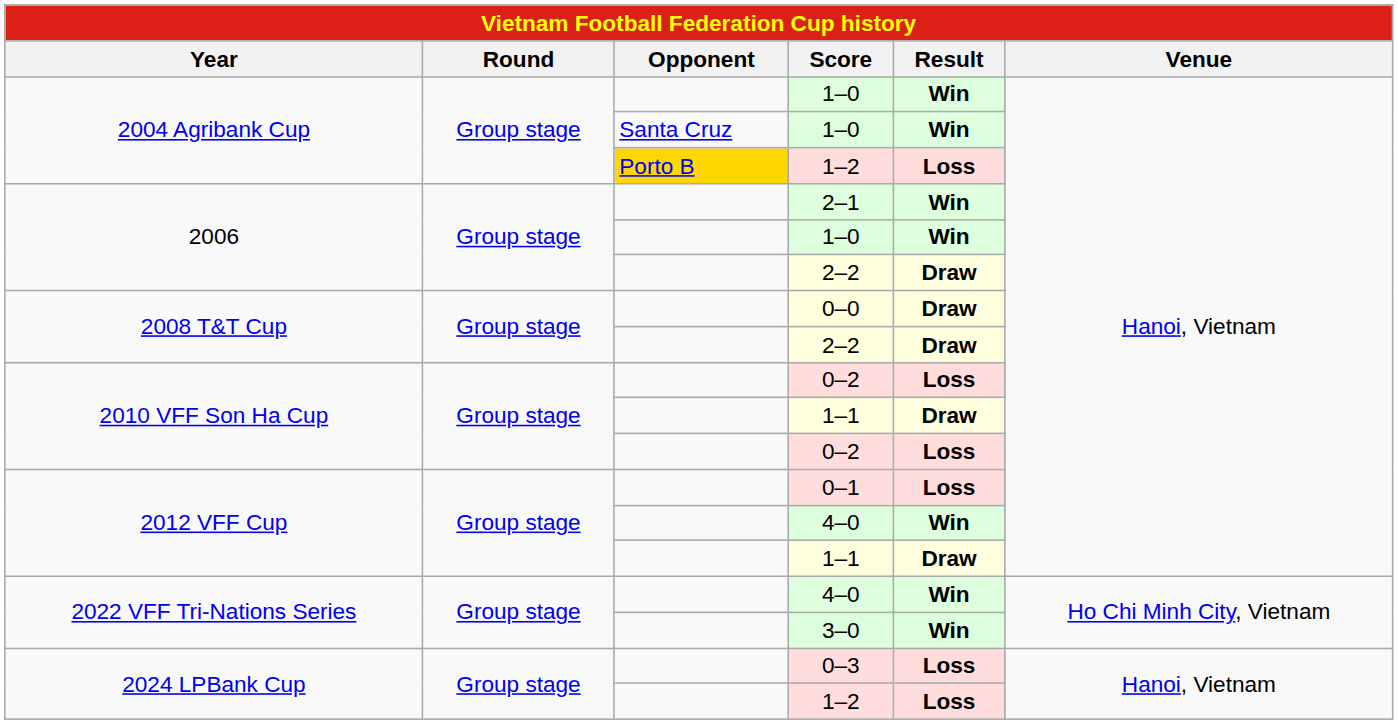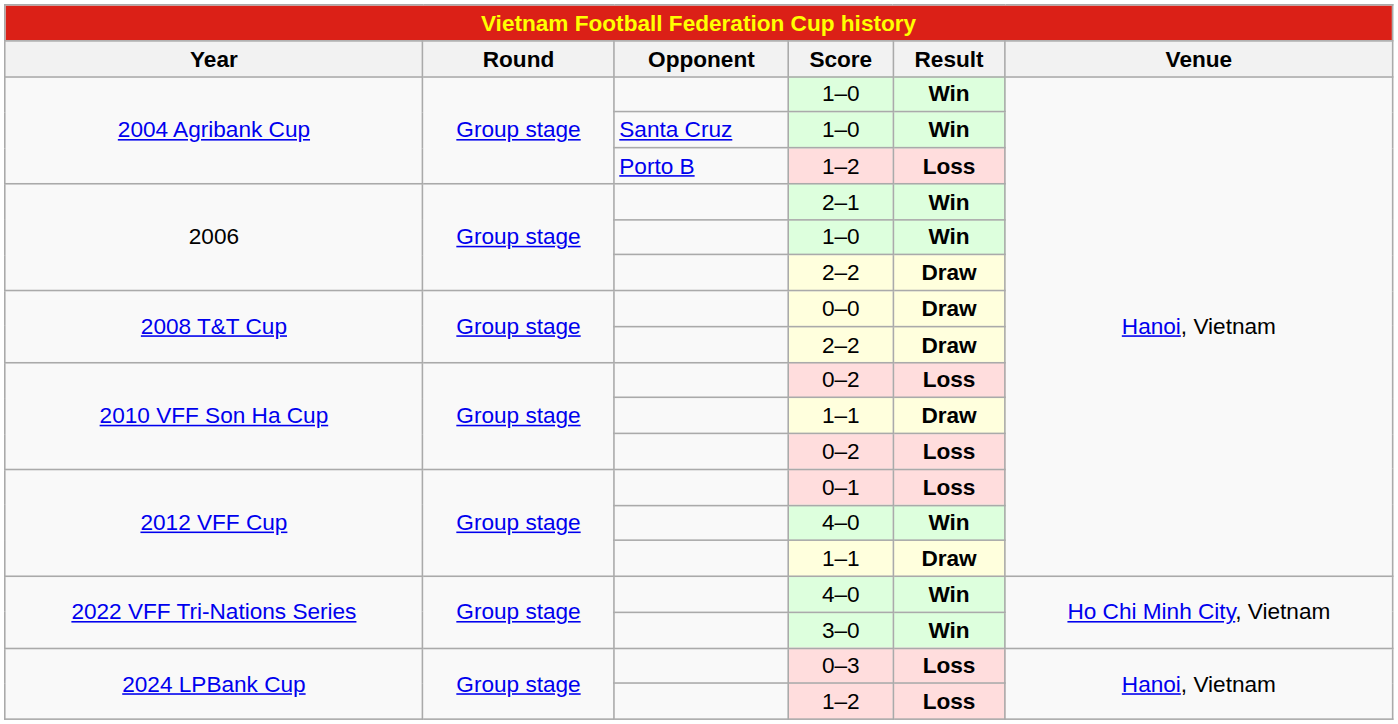2004 Agribank Cup / 1–2 | Opponent: gold background -> no background
